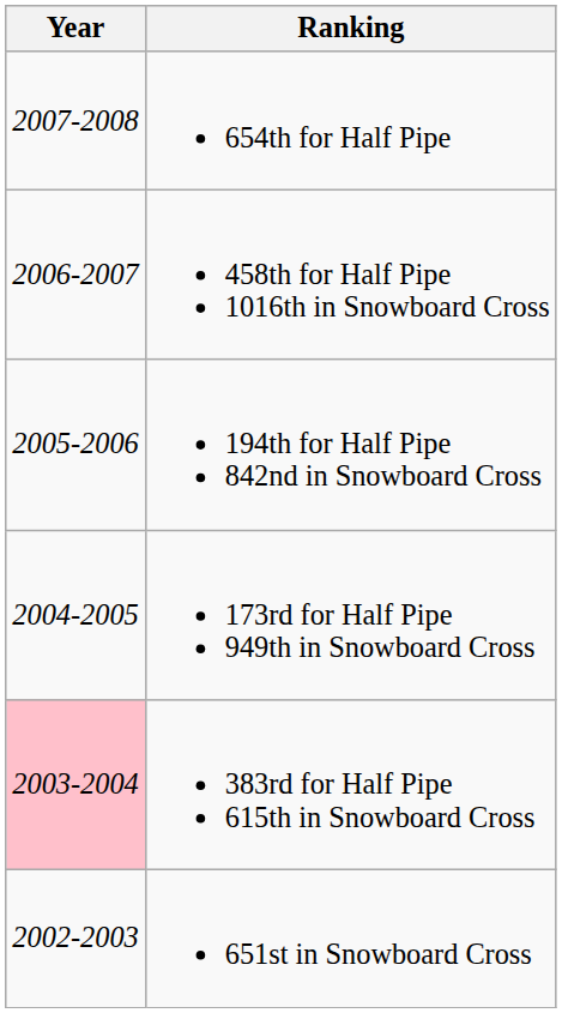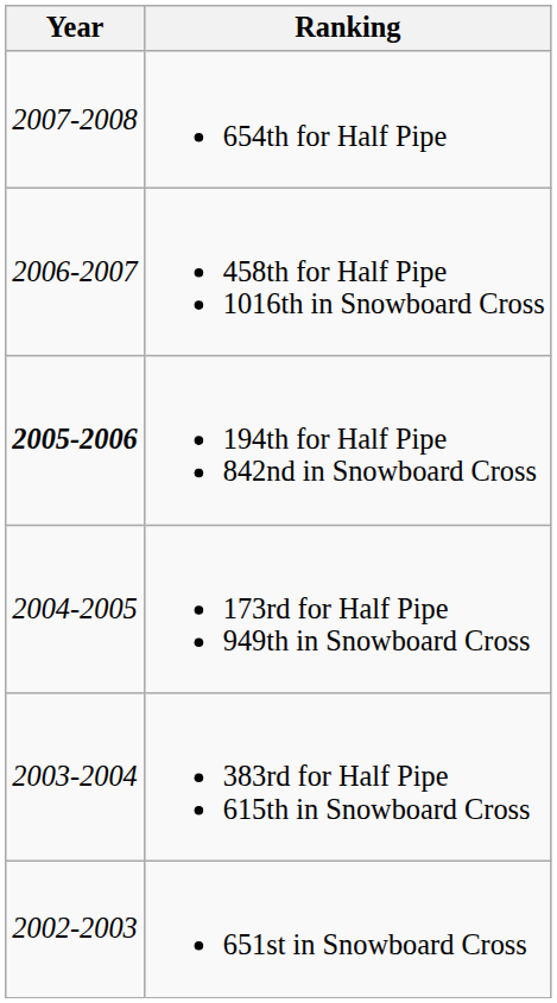194th for Half Pipe 842nd in Snowboard Cross | Year: normal -> bold
383rd for Half Pipe 615th in Snowboard Cross | Year: pink background -> no background
